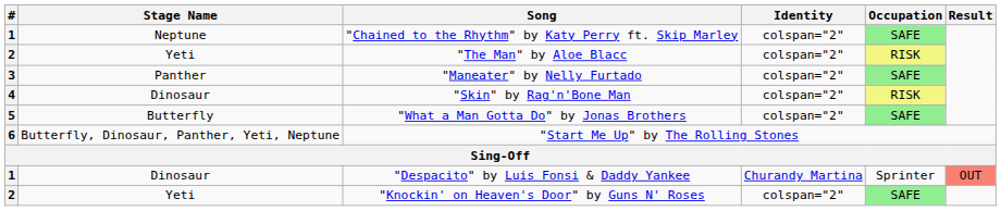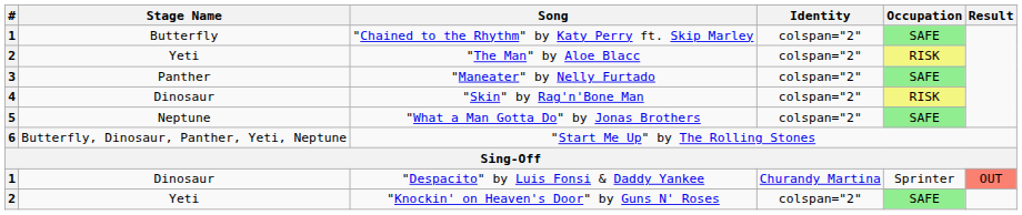"Chained to the Rhythm" by Katy Perry ft. Skip Marley | Stage Name: Neptune -> Butterfly
"What a Man Gotta Do" by Jonas Brothers | Stage Name: Butterfly -> Neptune
